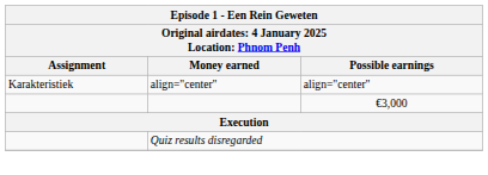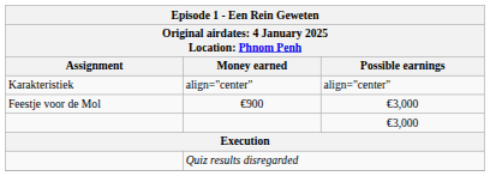+ row: Feestje voor de Mol | €900 | €3,000
